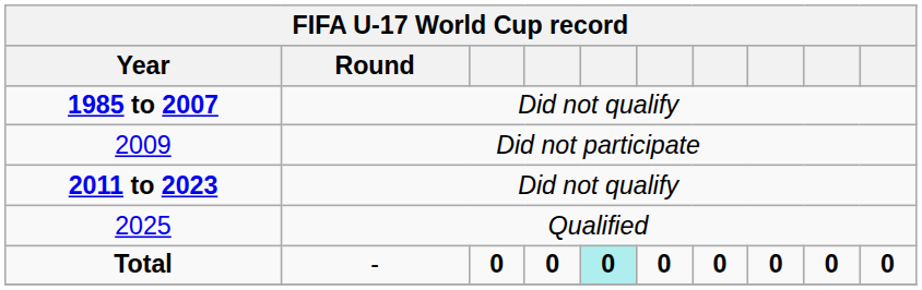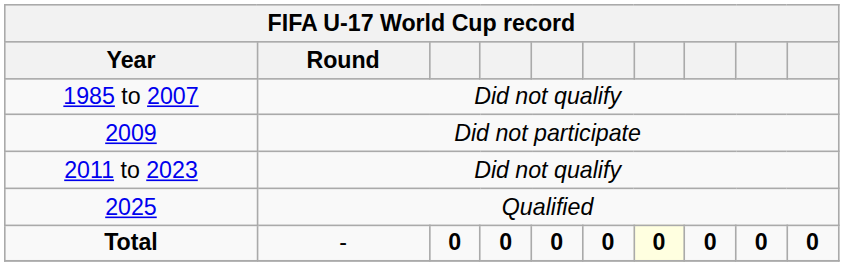1985 to 2007 | FIFA U-17 World Cup record / Year: bold -> normal
2011 to 2023 | FIFA U-17 World Cup record / Year: bold -> normal
Total | column 5: paleturquoise background -> no background
Total | column 7: no background -> lightyellow background
